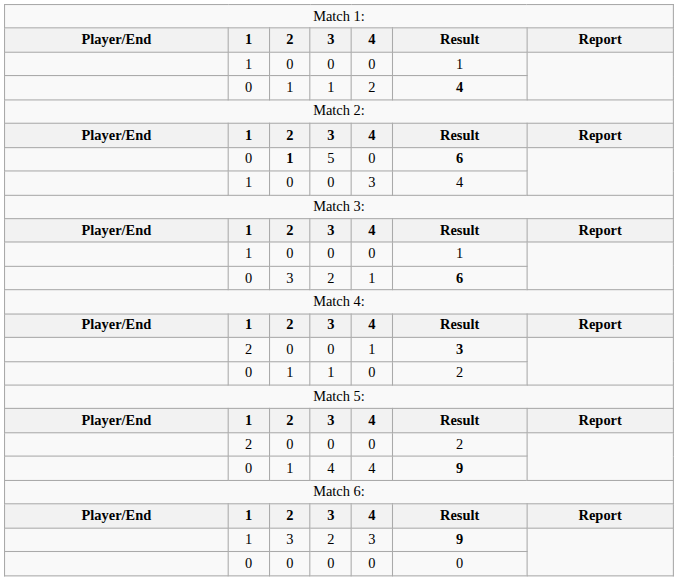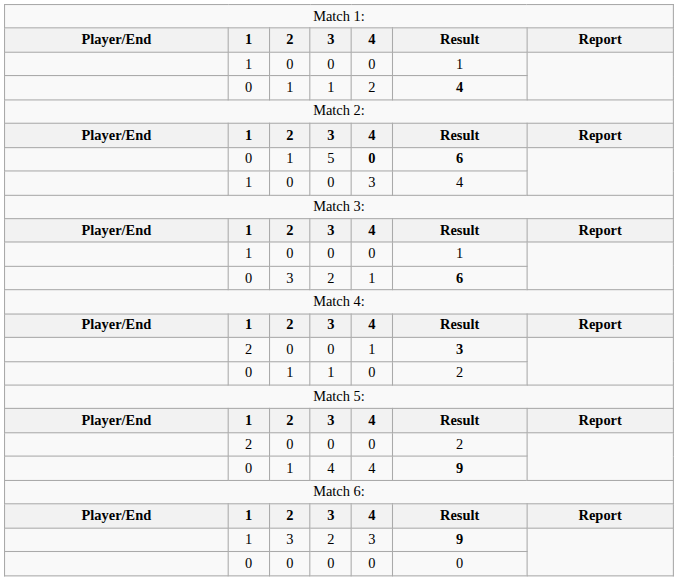5 | column 3: bold -> normal
5 | column 5: normal -> bold
